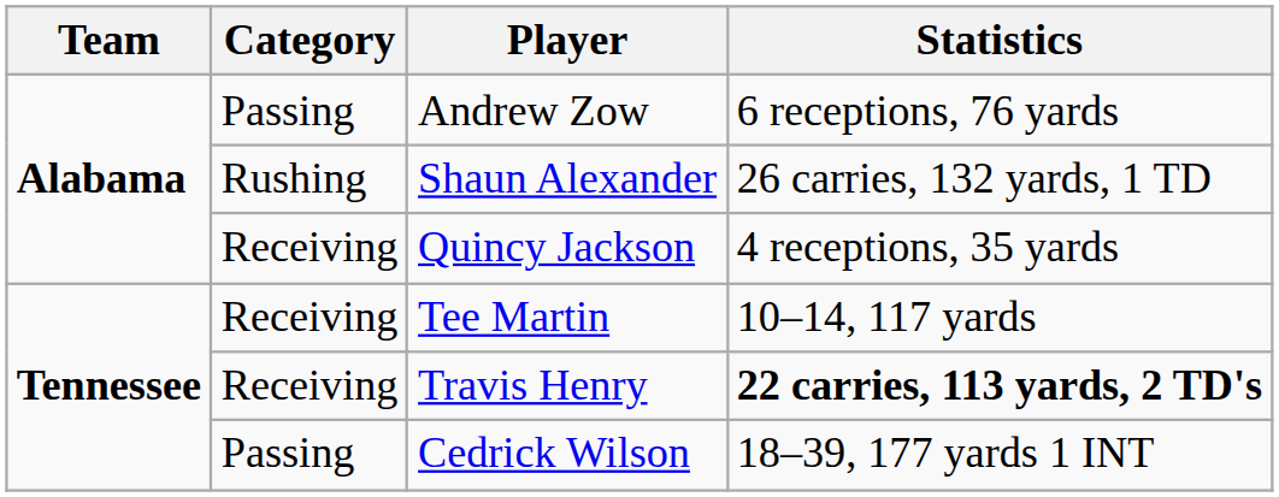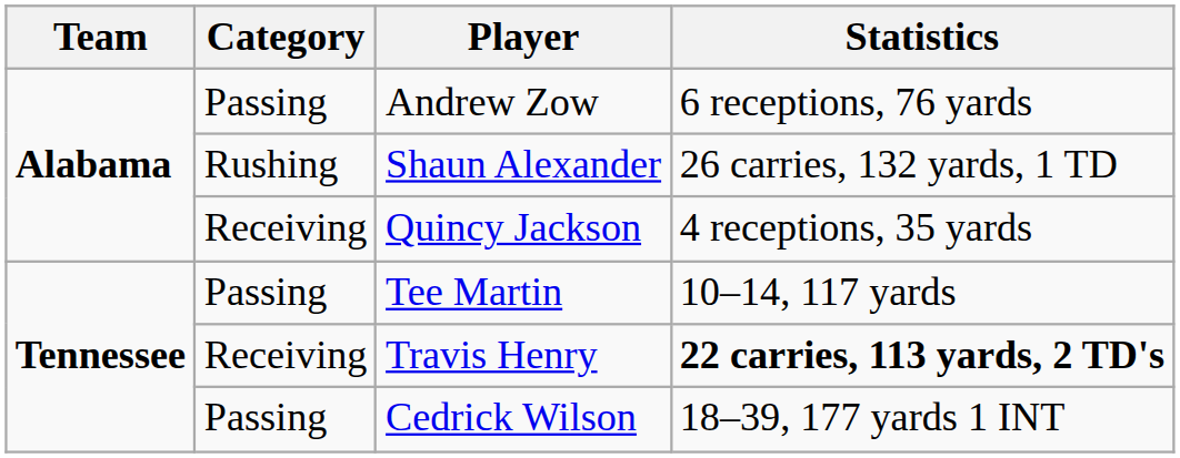Tee Martin | Category: Receiving -> Passing
